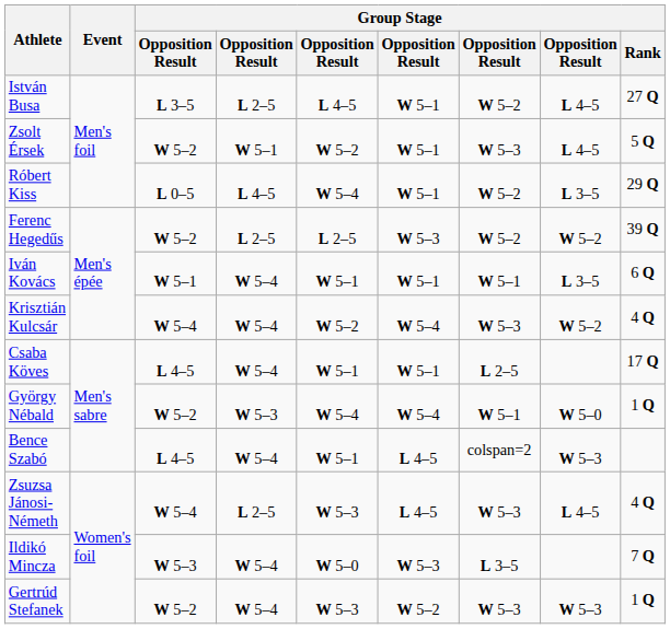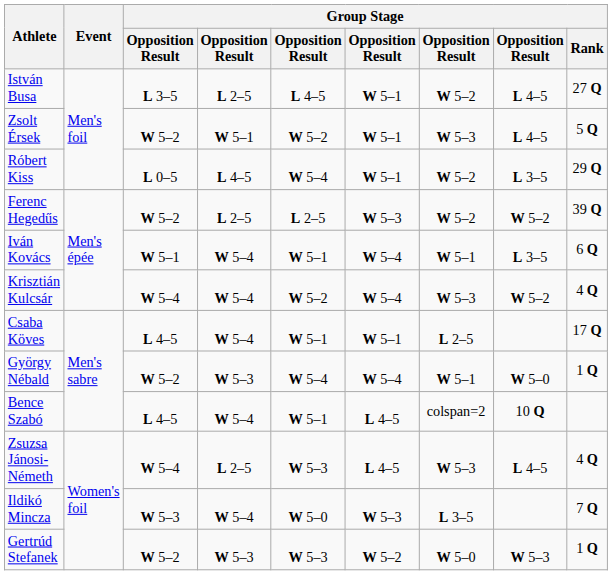Iván Kovács | column 6: W 5–1 -> W 5–4
Bence Szabó | column 8: W 5–3 -> 10 Q
Gertrúd Stefanek | column 4: W 5–4 -> W 5–3
Gertrúd Stefanek | column 7: W 5–3 -> W 5–0
